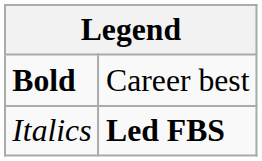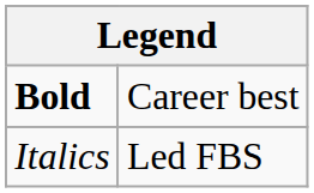Italics | column 2: bold -> normal
